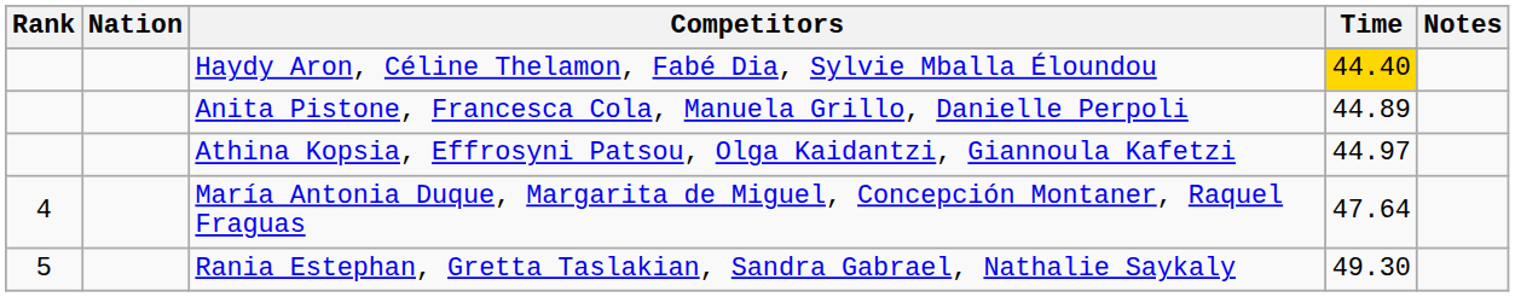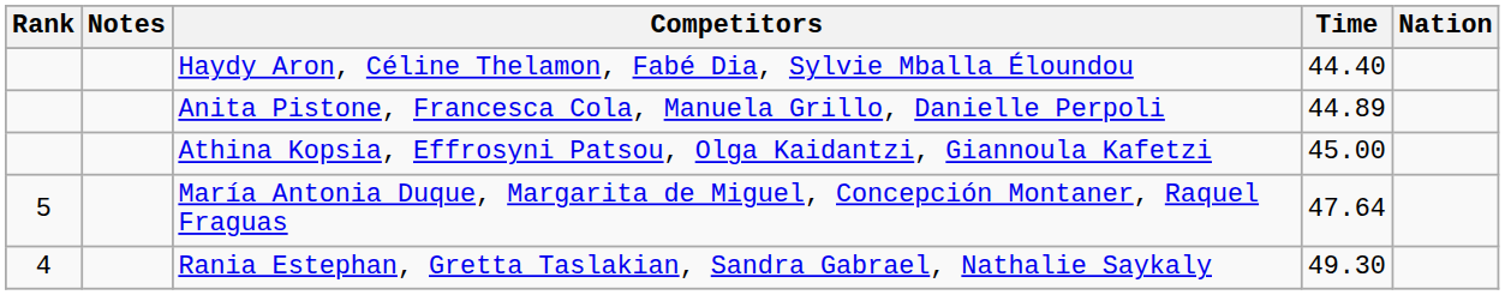columns swapped: Nation <-> Notes
row 2 | Time: gold background -> no background
row 4 | Time: 44.97 -> 45.00
row 5 | Rank: 4 -> 5
row 6 | Rank: 5 -> 4
